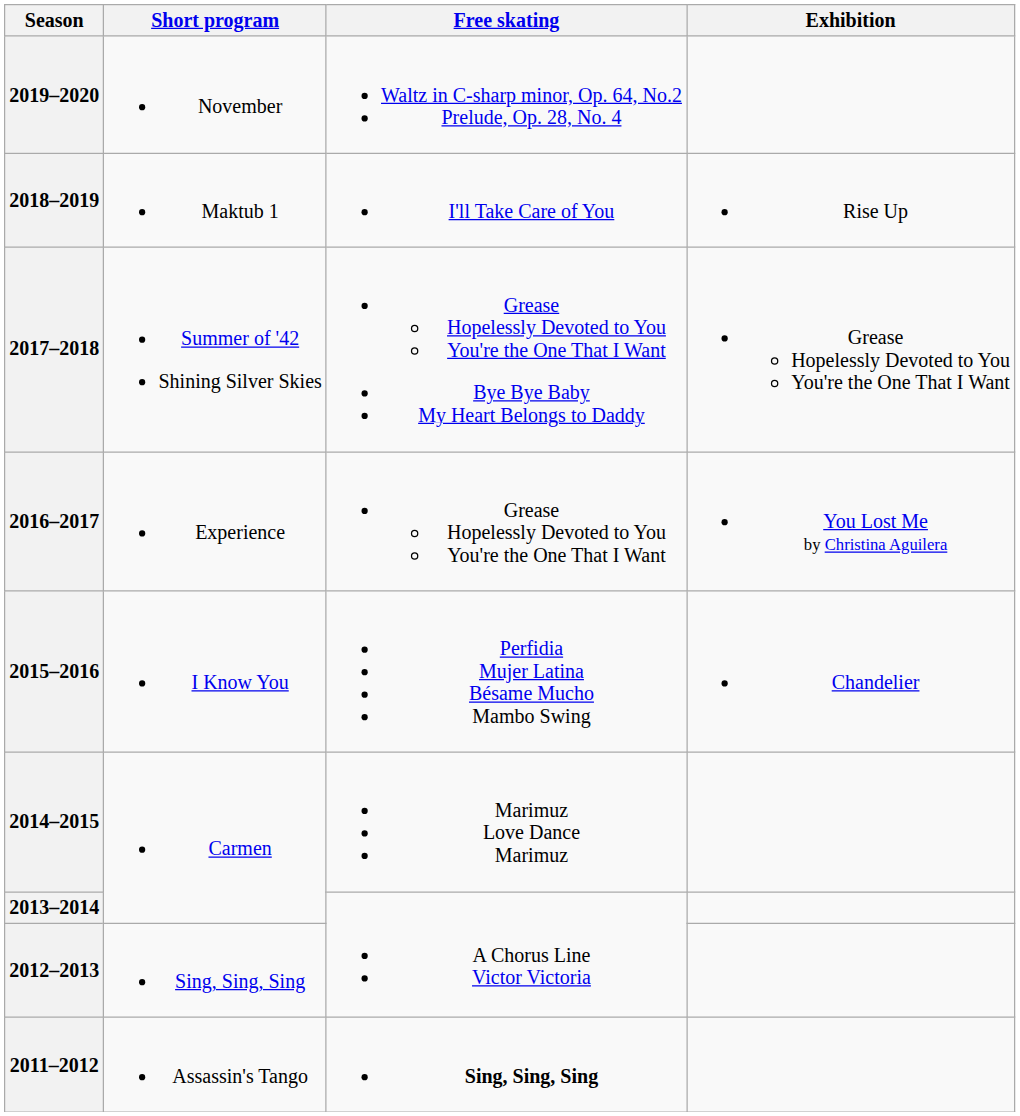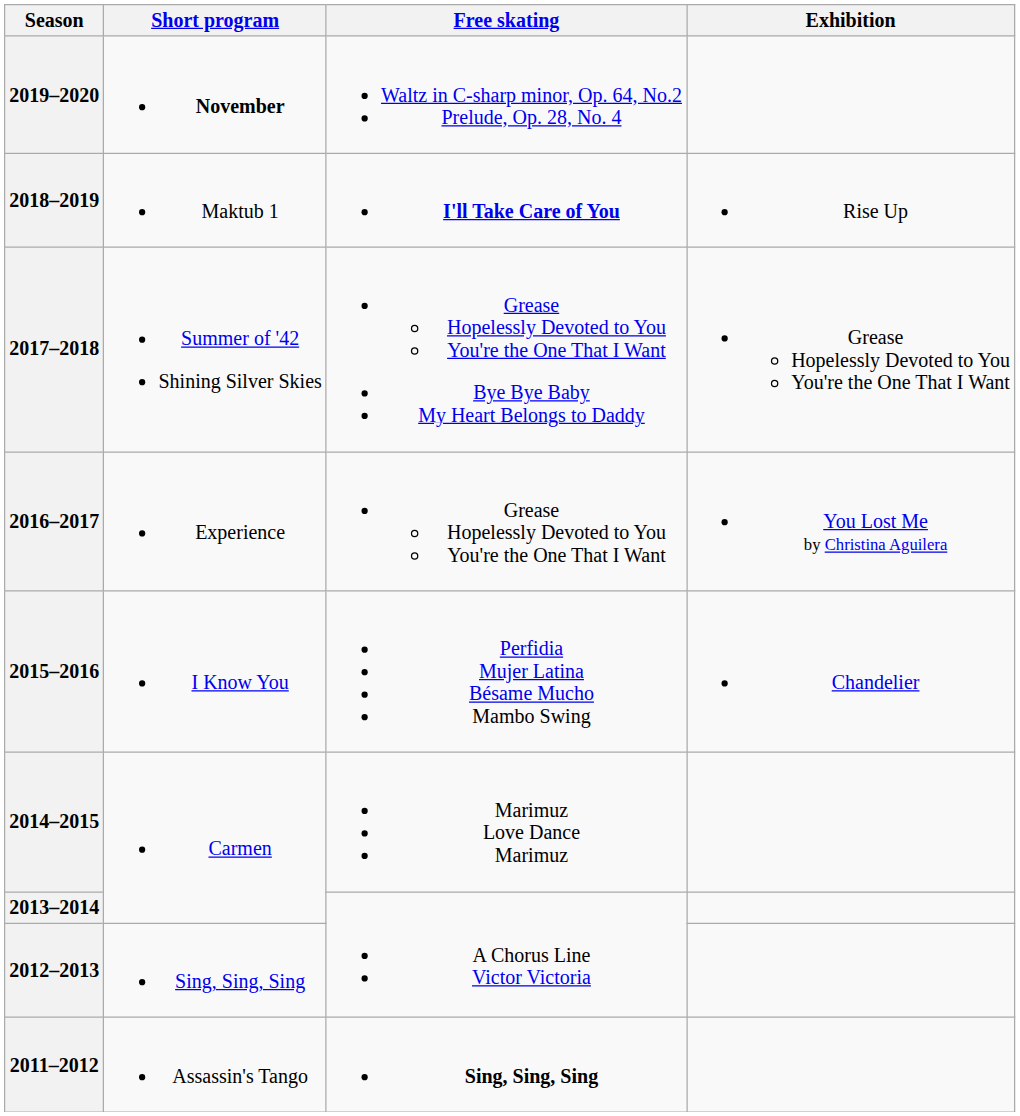2019–2020 | Short program: normal -> bold
2018–2019 | Free skating: normal -> bold
